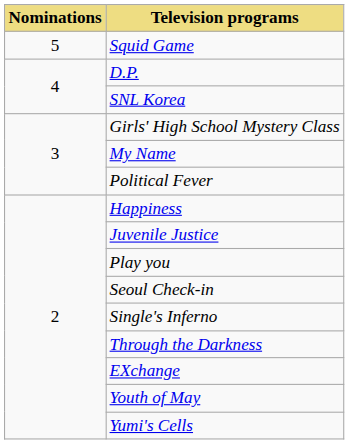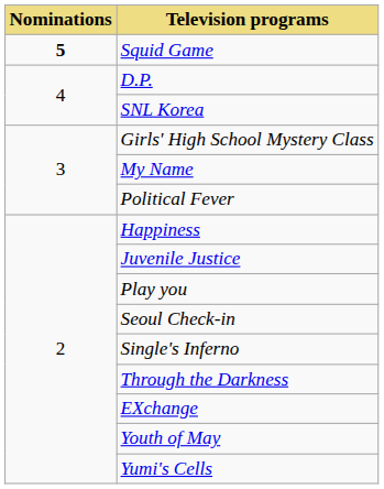Squid Game | Nominations: normal -> bold
